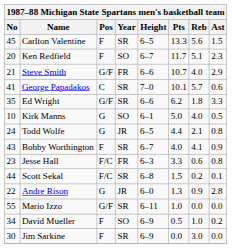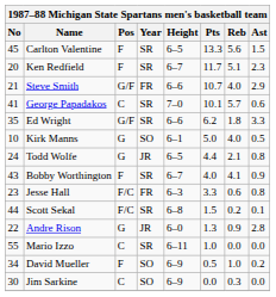Ken Redfield | Year: SO -> SR
Mario Izzo | Pos: G/F -> C
Jim Sarkine | Pos: F -> C
Jim Sarkine | Year: SR -> SO
Jim Sarkine | Reb: 3.0 -> 0.3
